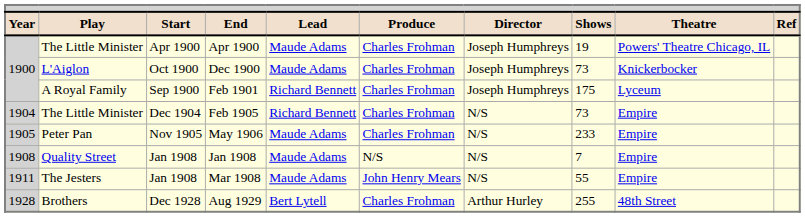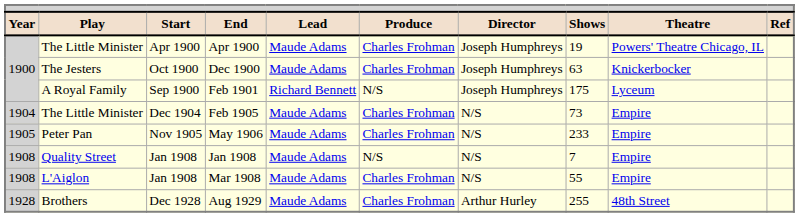Dec 1900 | Play: L'Aiglon -> The Jesters
Dec 1900 | Shows: 73 -> 63
Feb 1901 | Produce: Charles Frohman -> N/S
Feb 1905 | Lead: Richard Bennett -> Maude Adams
Mar 1908 | Year: 1911 -> 1908
Mar 1908 | Play: The Jesters -> L'Aiglon
Mar 1908 | Produce: John Henry Mears -> Charles Frohman
Aug 1929 | Lead: Bert Lytell -> Maude Adams
